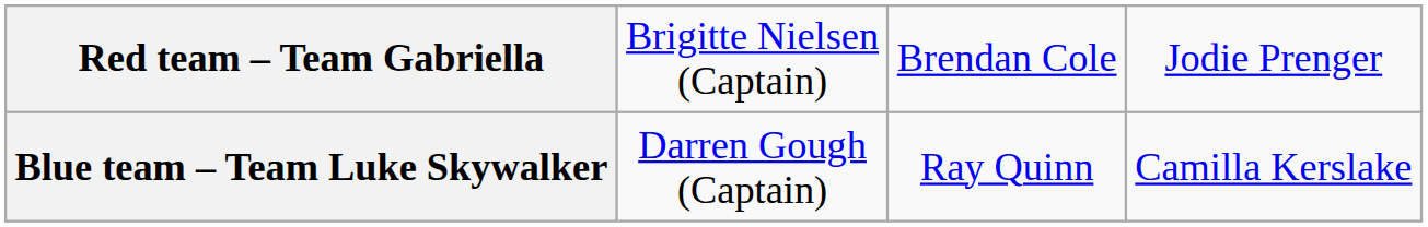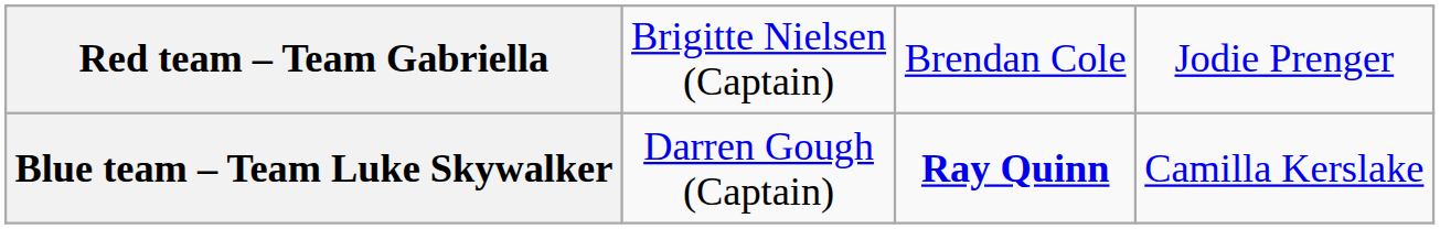Blue team – Team Luke Skywalker | column 3: normal -> bold
